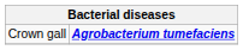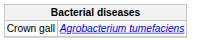Crown gall | column 2: bold -> normal
